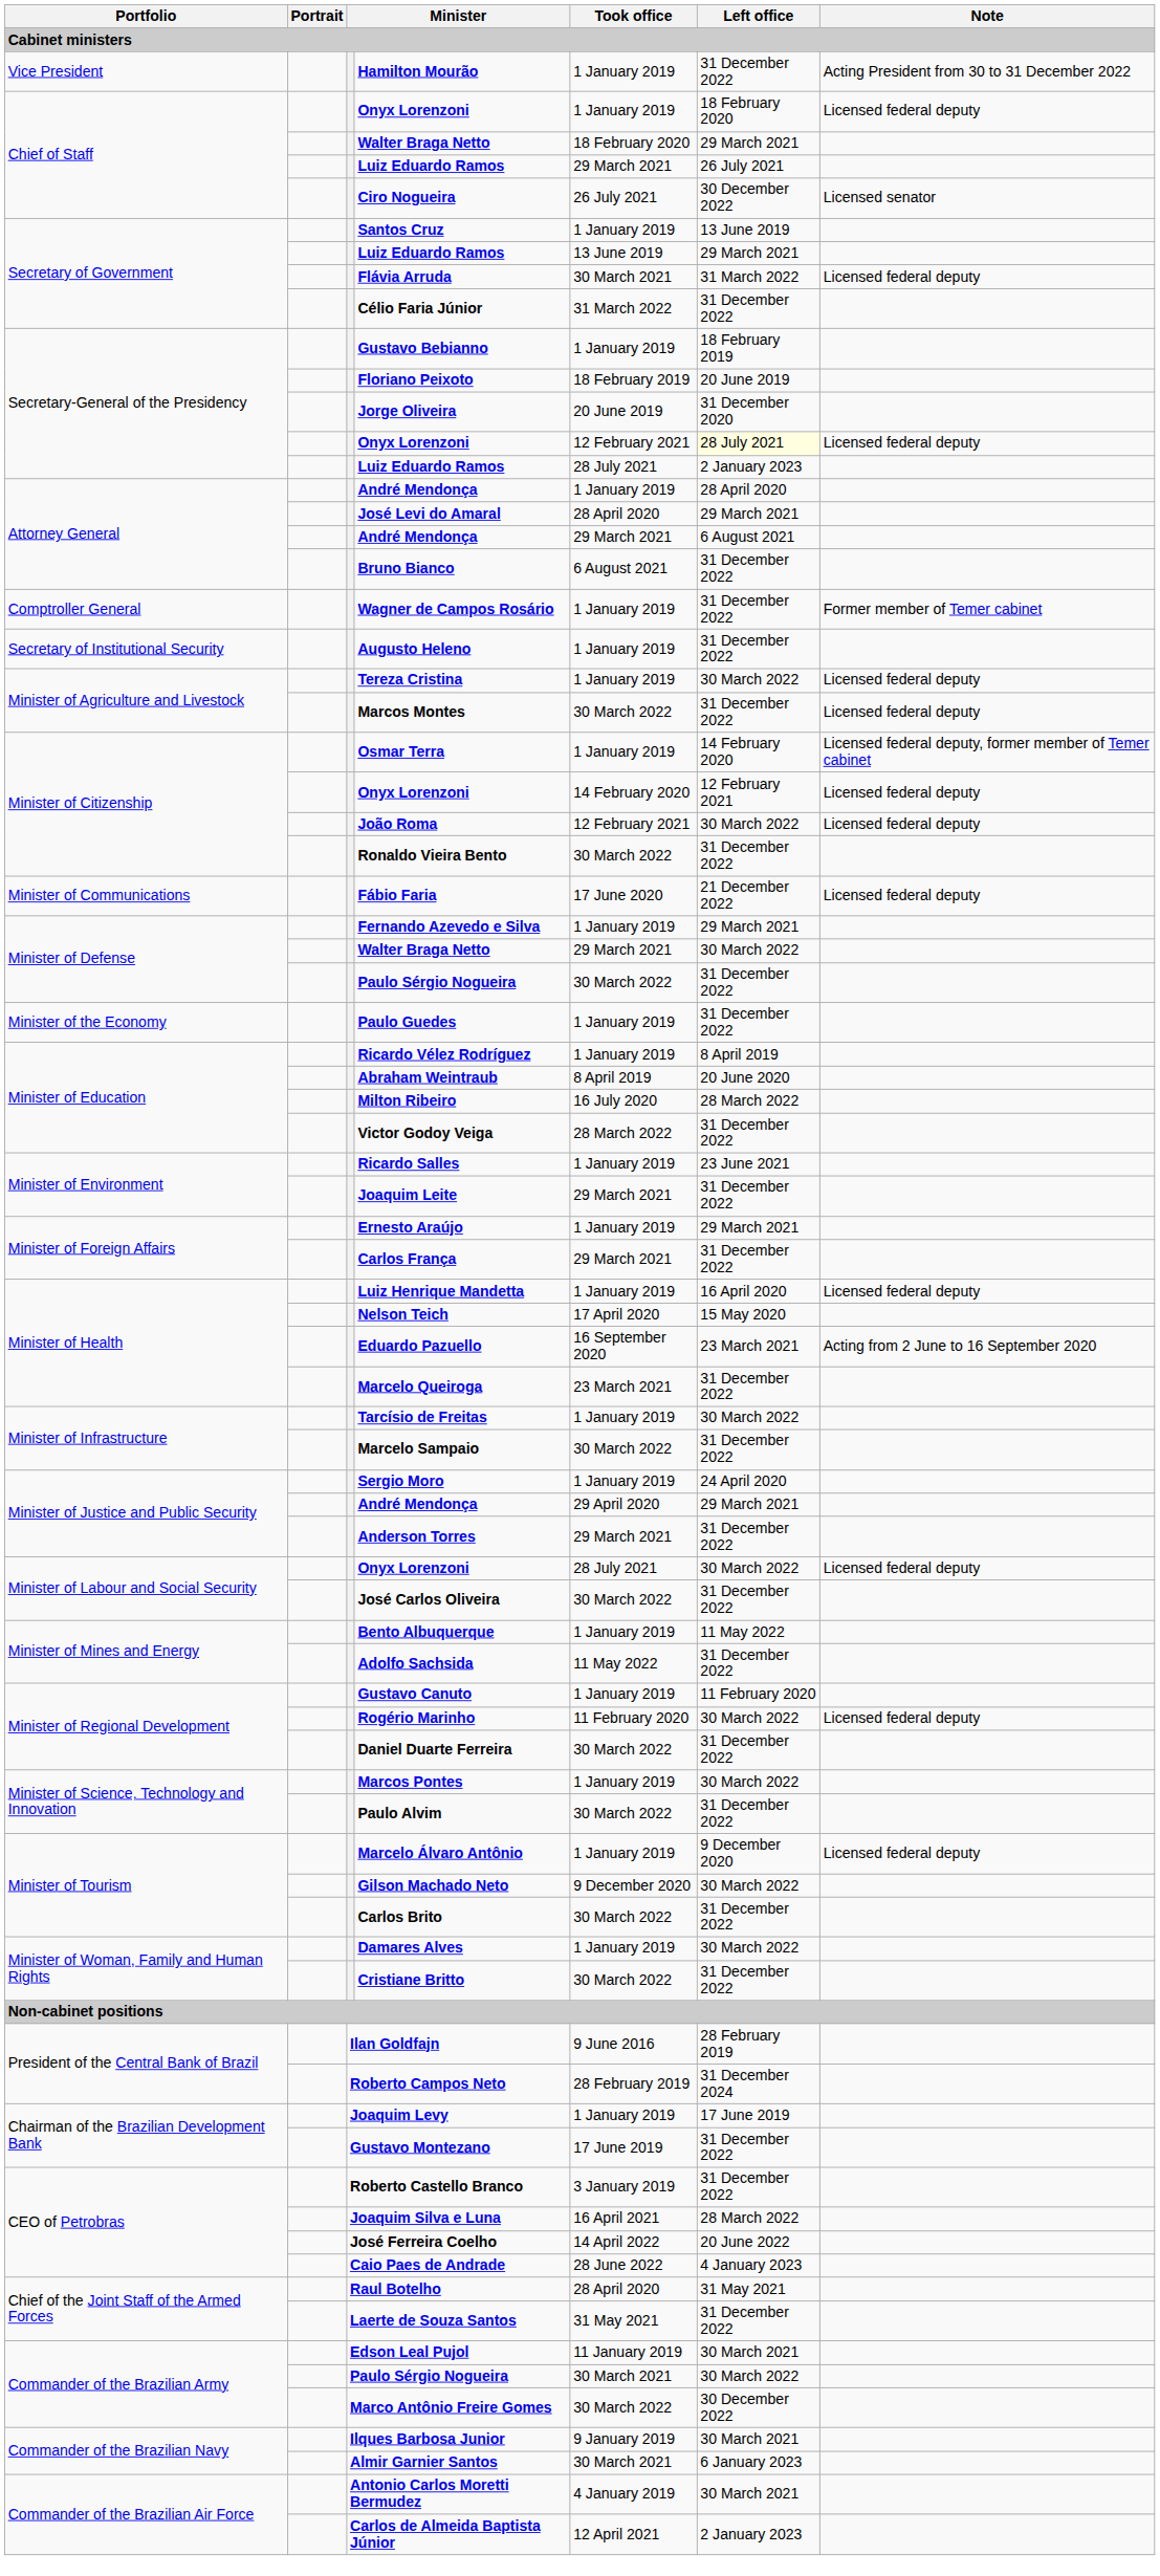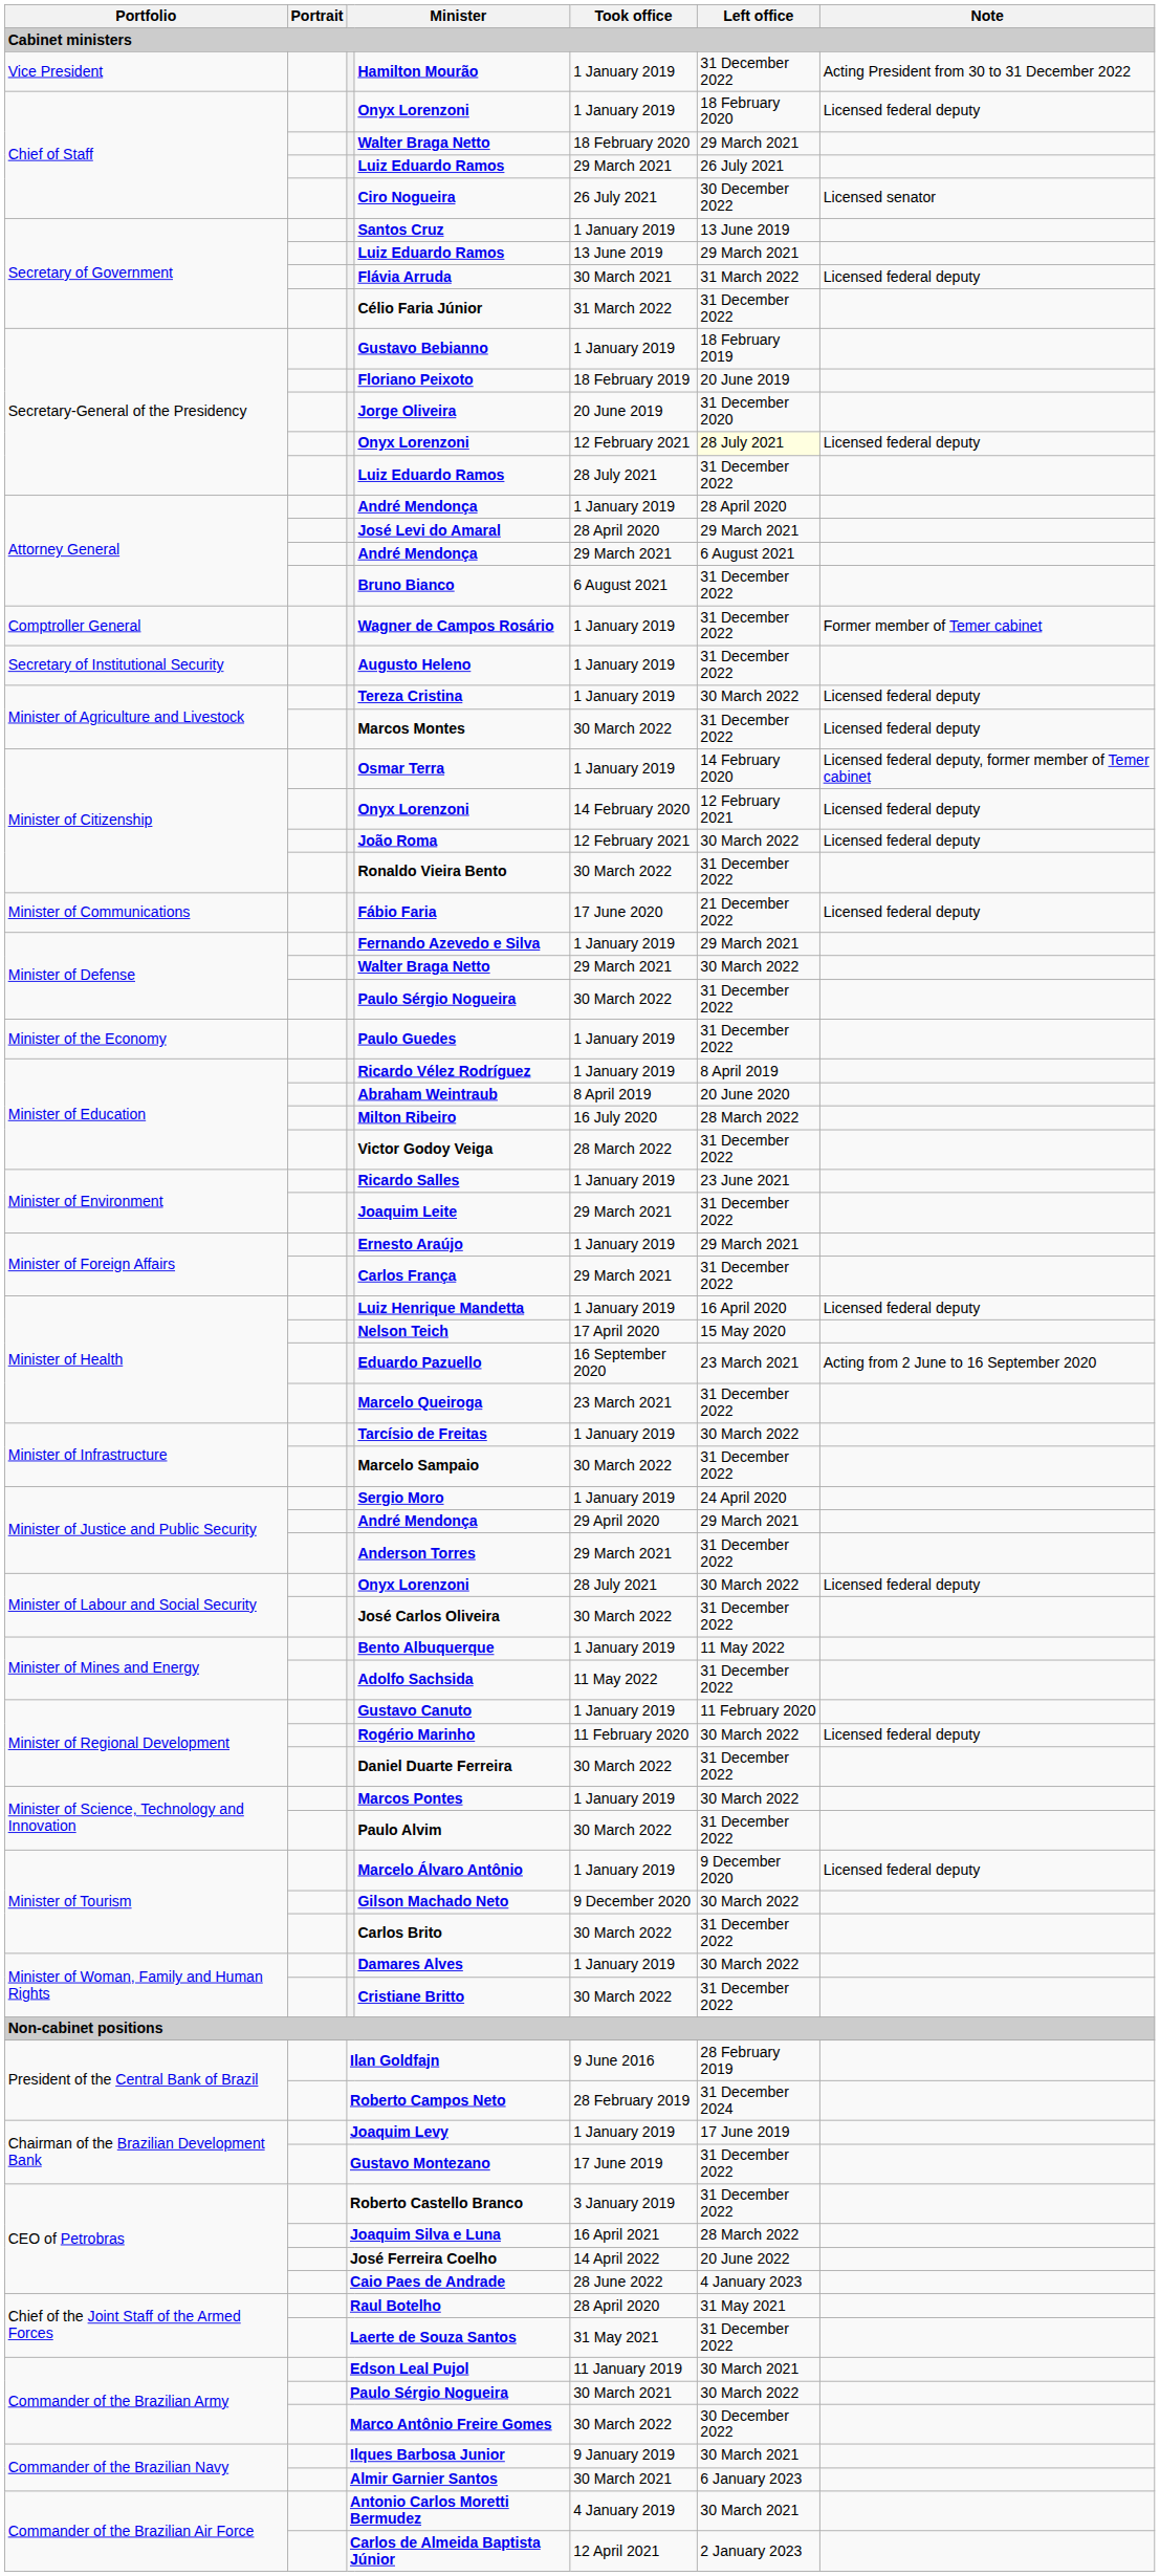Secretary-General of the Presidency / Luiz Eduardo Ramos | Left office: 2 January 2023 -> 31 December 2022
